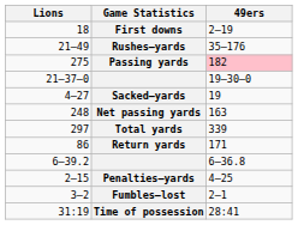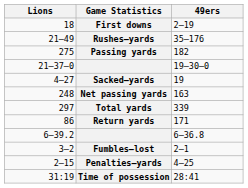Passing yards | 49ers: pink background -> no background
rows swapped: Fumbles–lost <-> Penalties–yards
